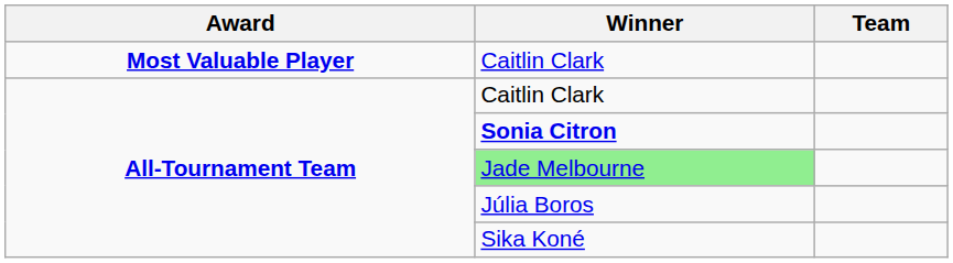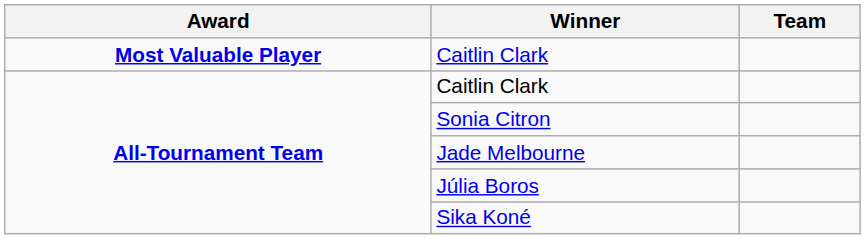Sonia Citron | Winner: bold -> normal
Jade Melbourne | Winner: lightgreen background -> no background
